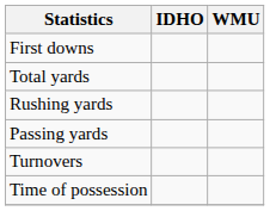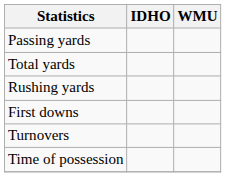rows swapped: First downs <-> Passing yards
